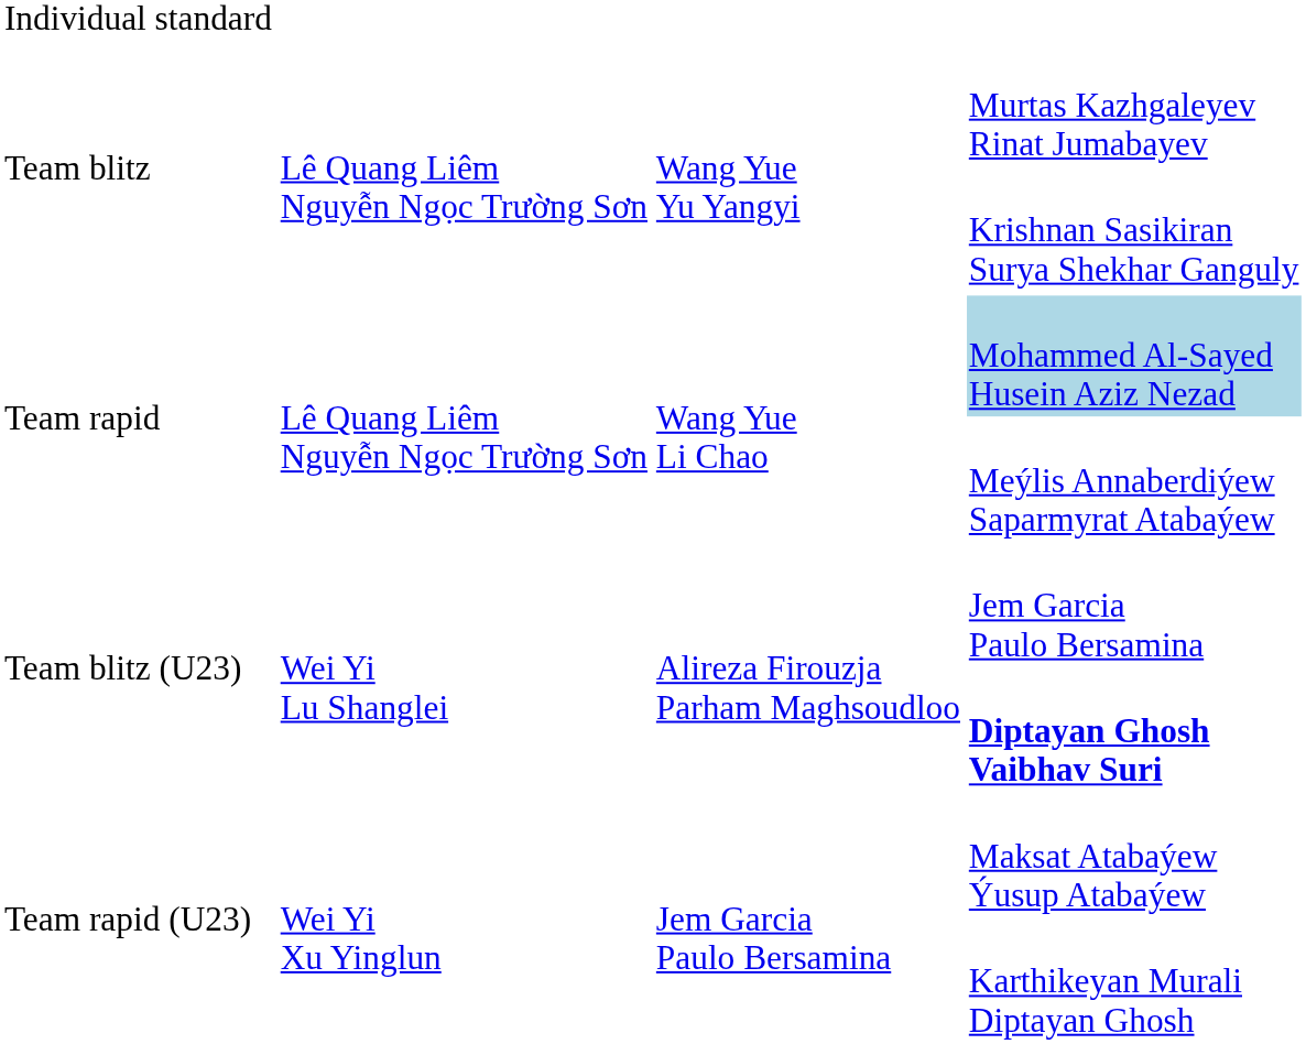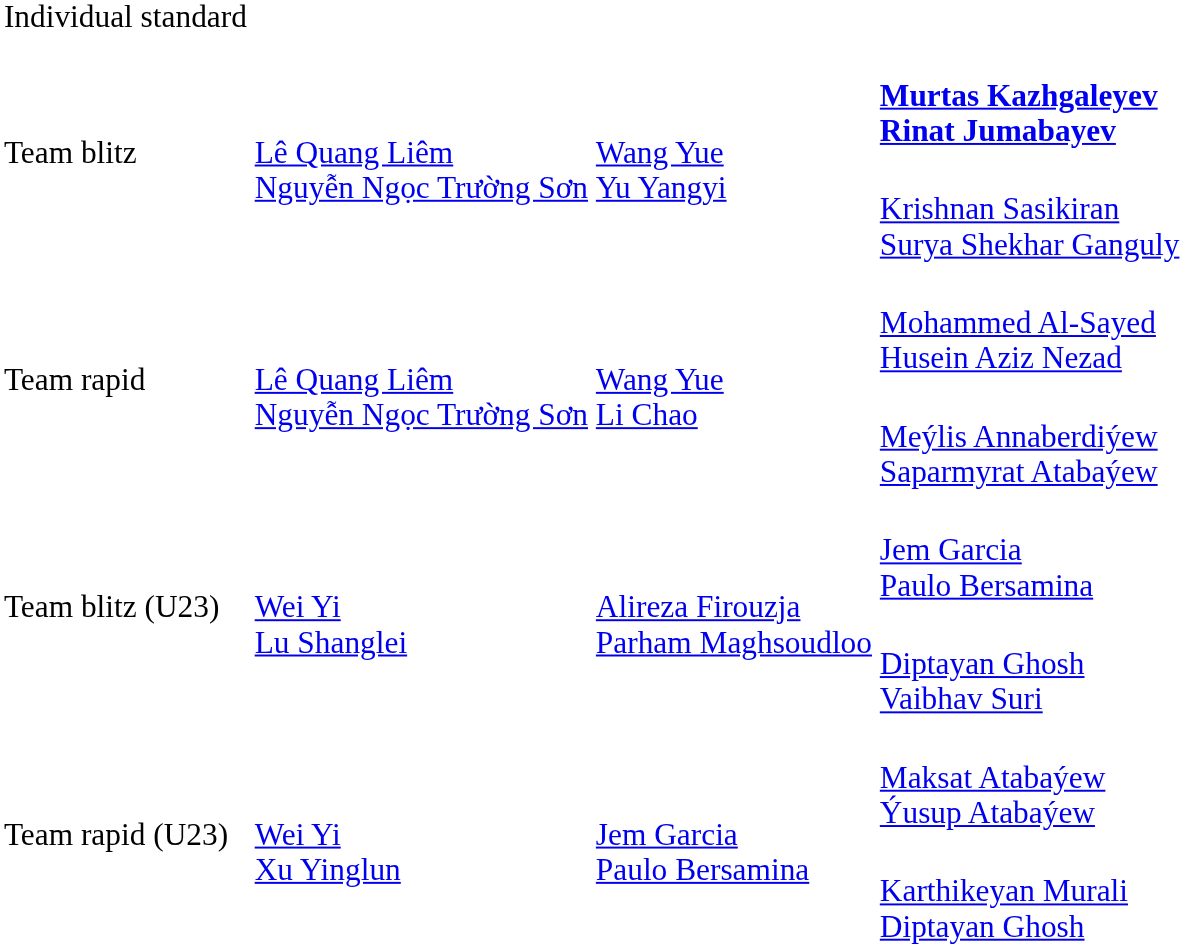Murtas Kazhgaleyev Rinat Jumabayev | column 4: normal -> bold
Mohammed Al-Sayed Husein Aziz Nezad | column 4: lightblue background -> no background
Diptayan Ghosh Vaibhav Suri | column 4: bold -> normal
